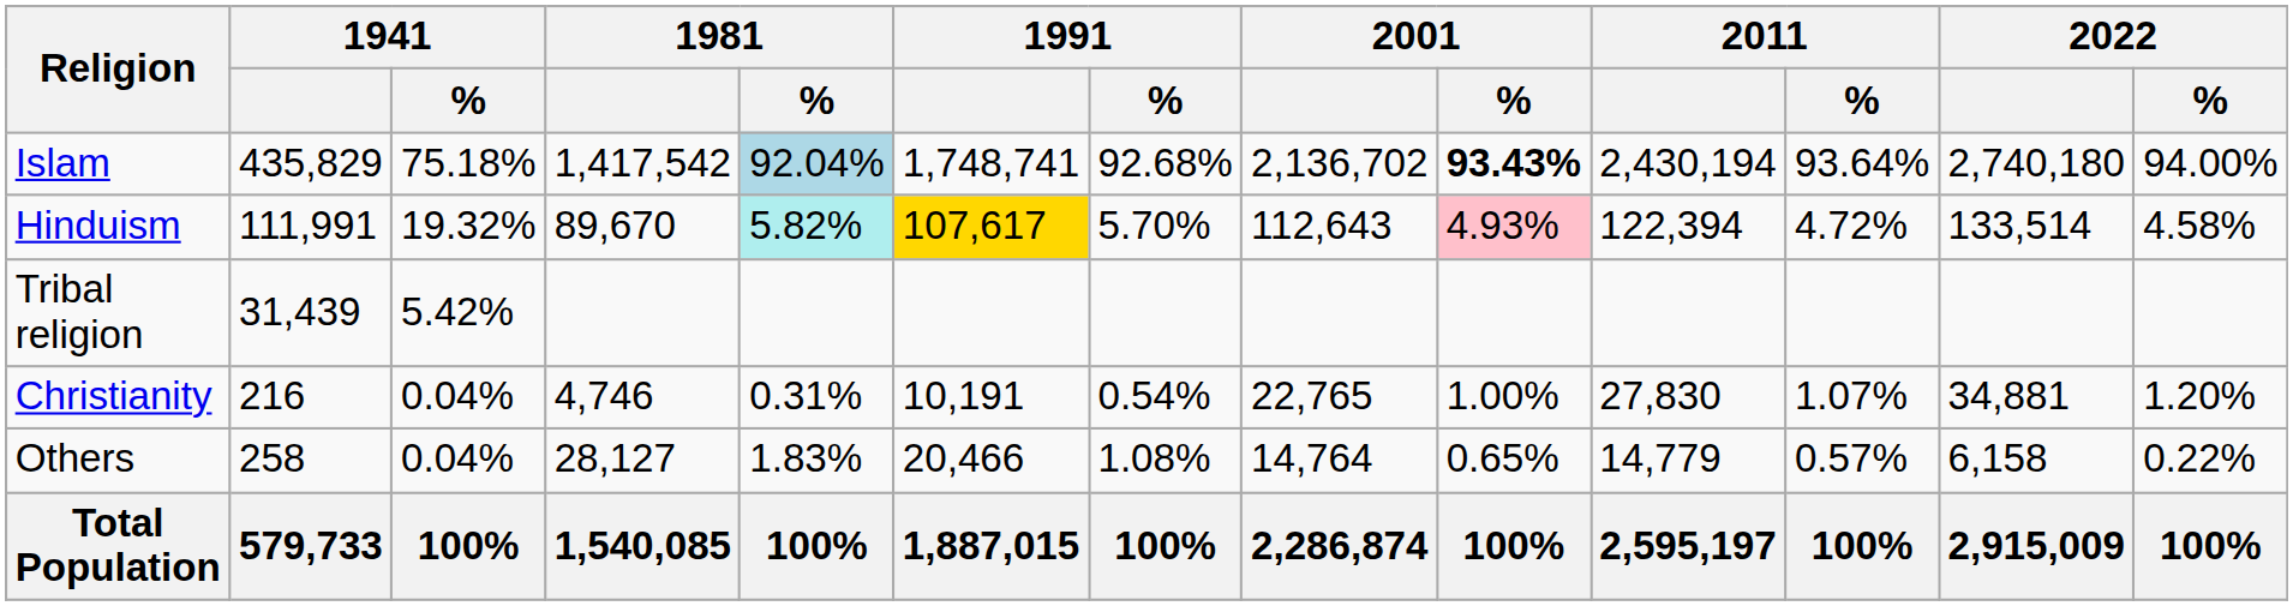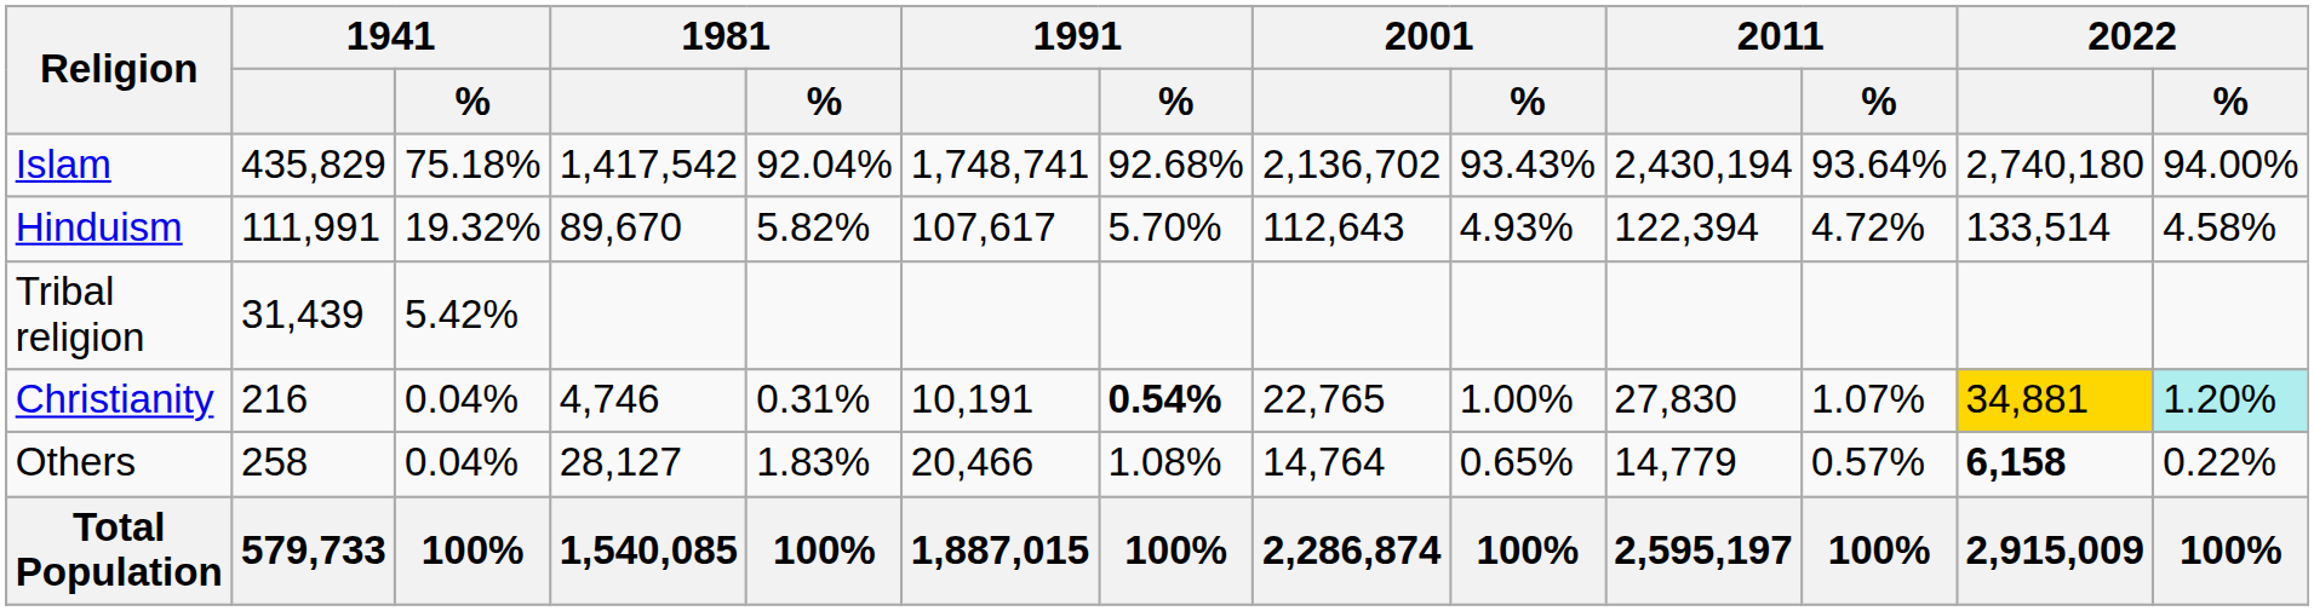Islam | 1981 / %: lightblue background -> no background
Islam | 2001 / %: bold -> normal
Hinduism | 1981 / %: paleturquoise background -> no background
Hinduism | 1991: gold background -> no background
Hinduism | 2001 / %: pink background -> no background
Christianity | 1991 / %: normal -> bold
Christianity | 2022: no background -> gold background
Christianity | 2022 / %: no background -> paleturquoise background
Others | 2022: normal -> bold
